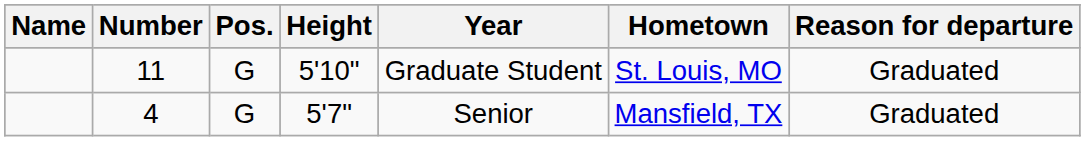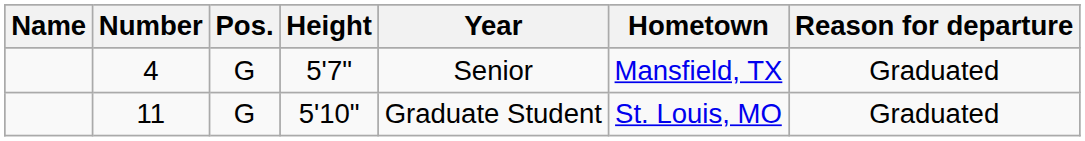rows swapped: 4 <-> 11
